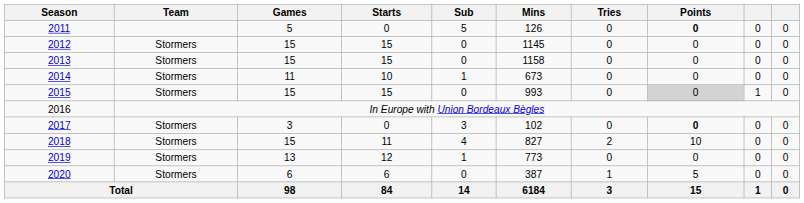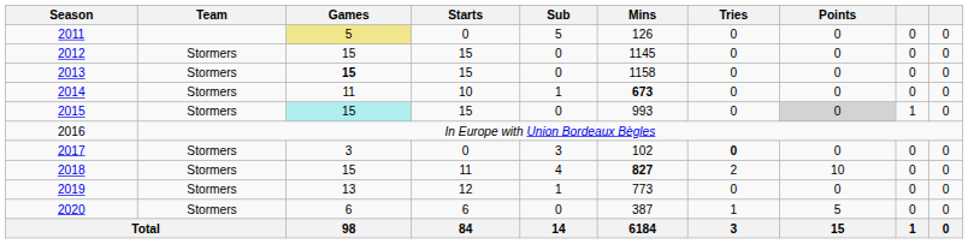2011 | Games: no background -> khaki background
2011 | Points: bold -> normal
2013 | Games: normal -> bold
2014 | Mins: normal -> bold
2015 | Games: no background -> paleturquoise background
2017 | Tries: normal -> bold
2017 | Points: bold -> normal
2018 | Mins: normal -> bold
